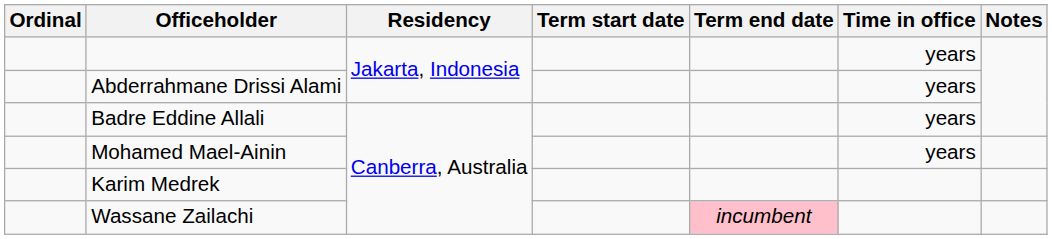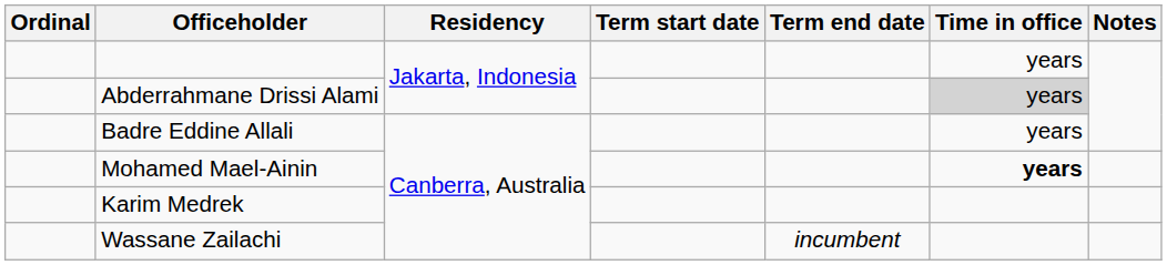Abderrahmane Drissi Alami | Time in office: no background -> lightgrey background
Mohamed Mael-Ainin | Time in office: normal -> bold
Wassane Zailachi | Term end date: pink background -> no background
